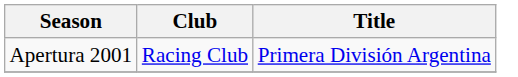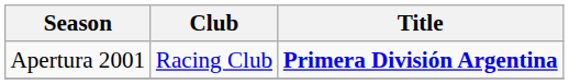Apertura 2001 | Title: normal -> bold
